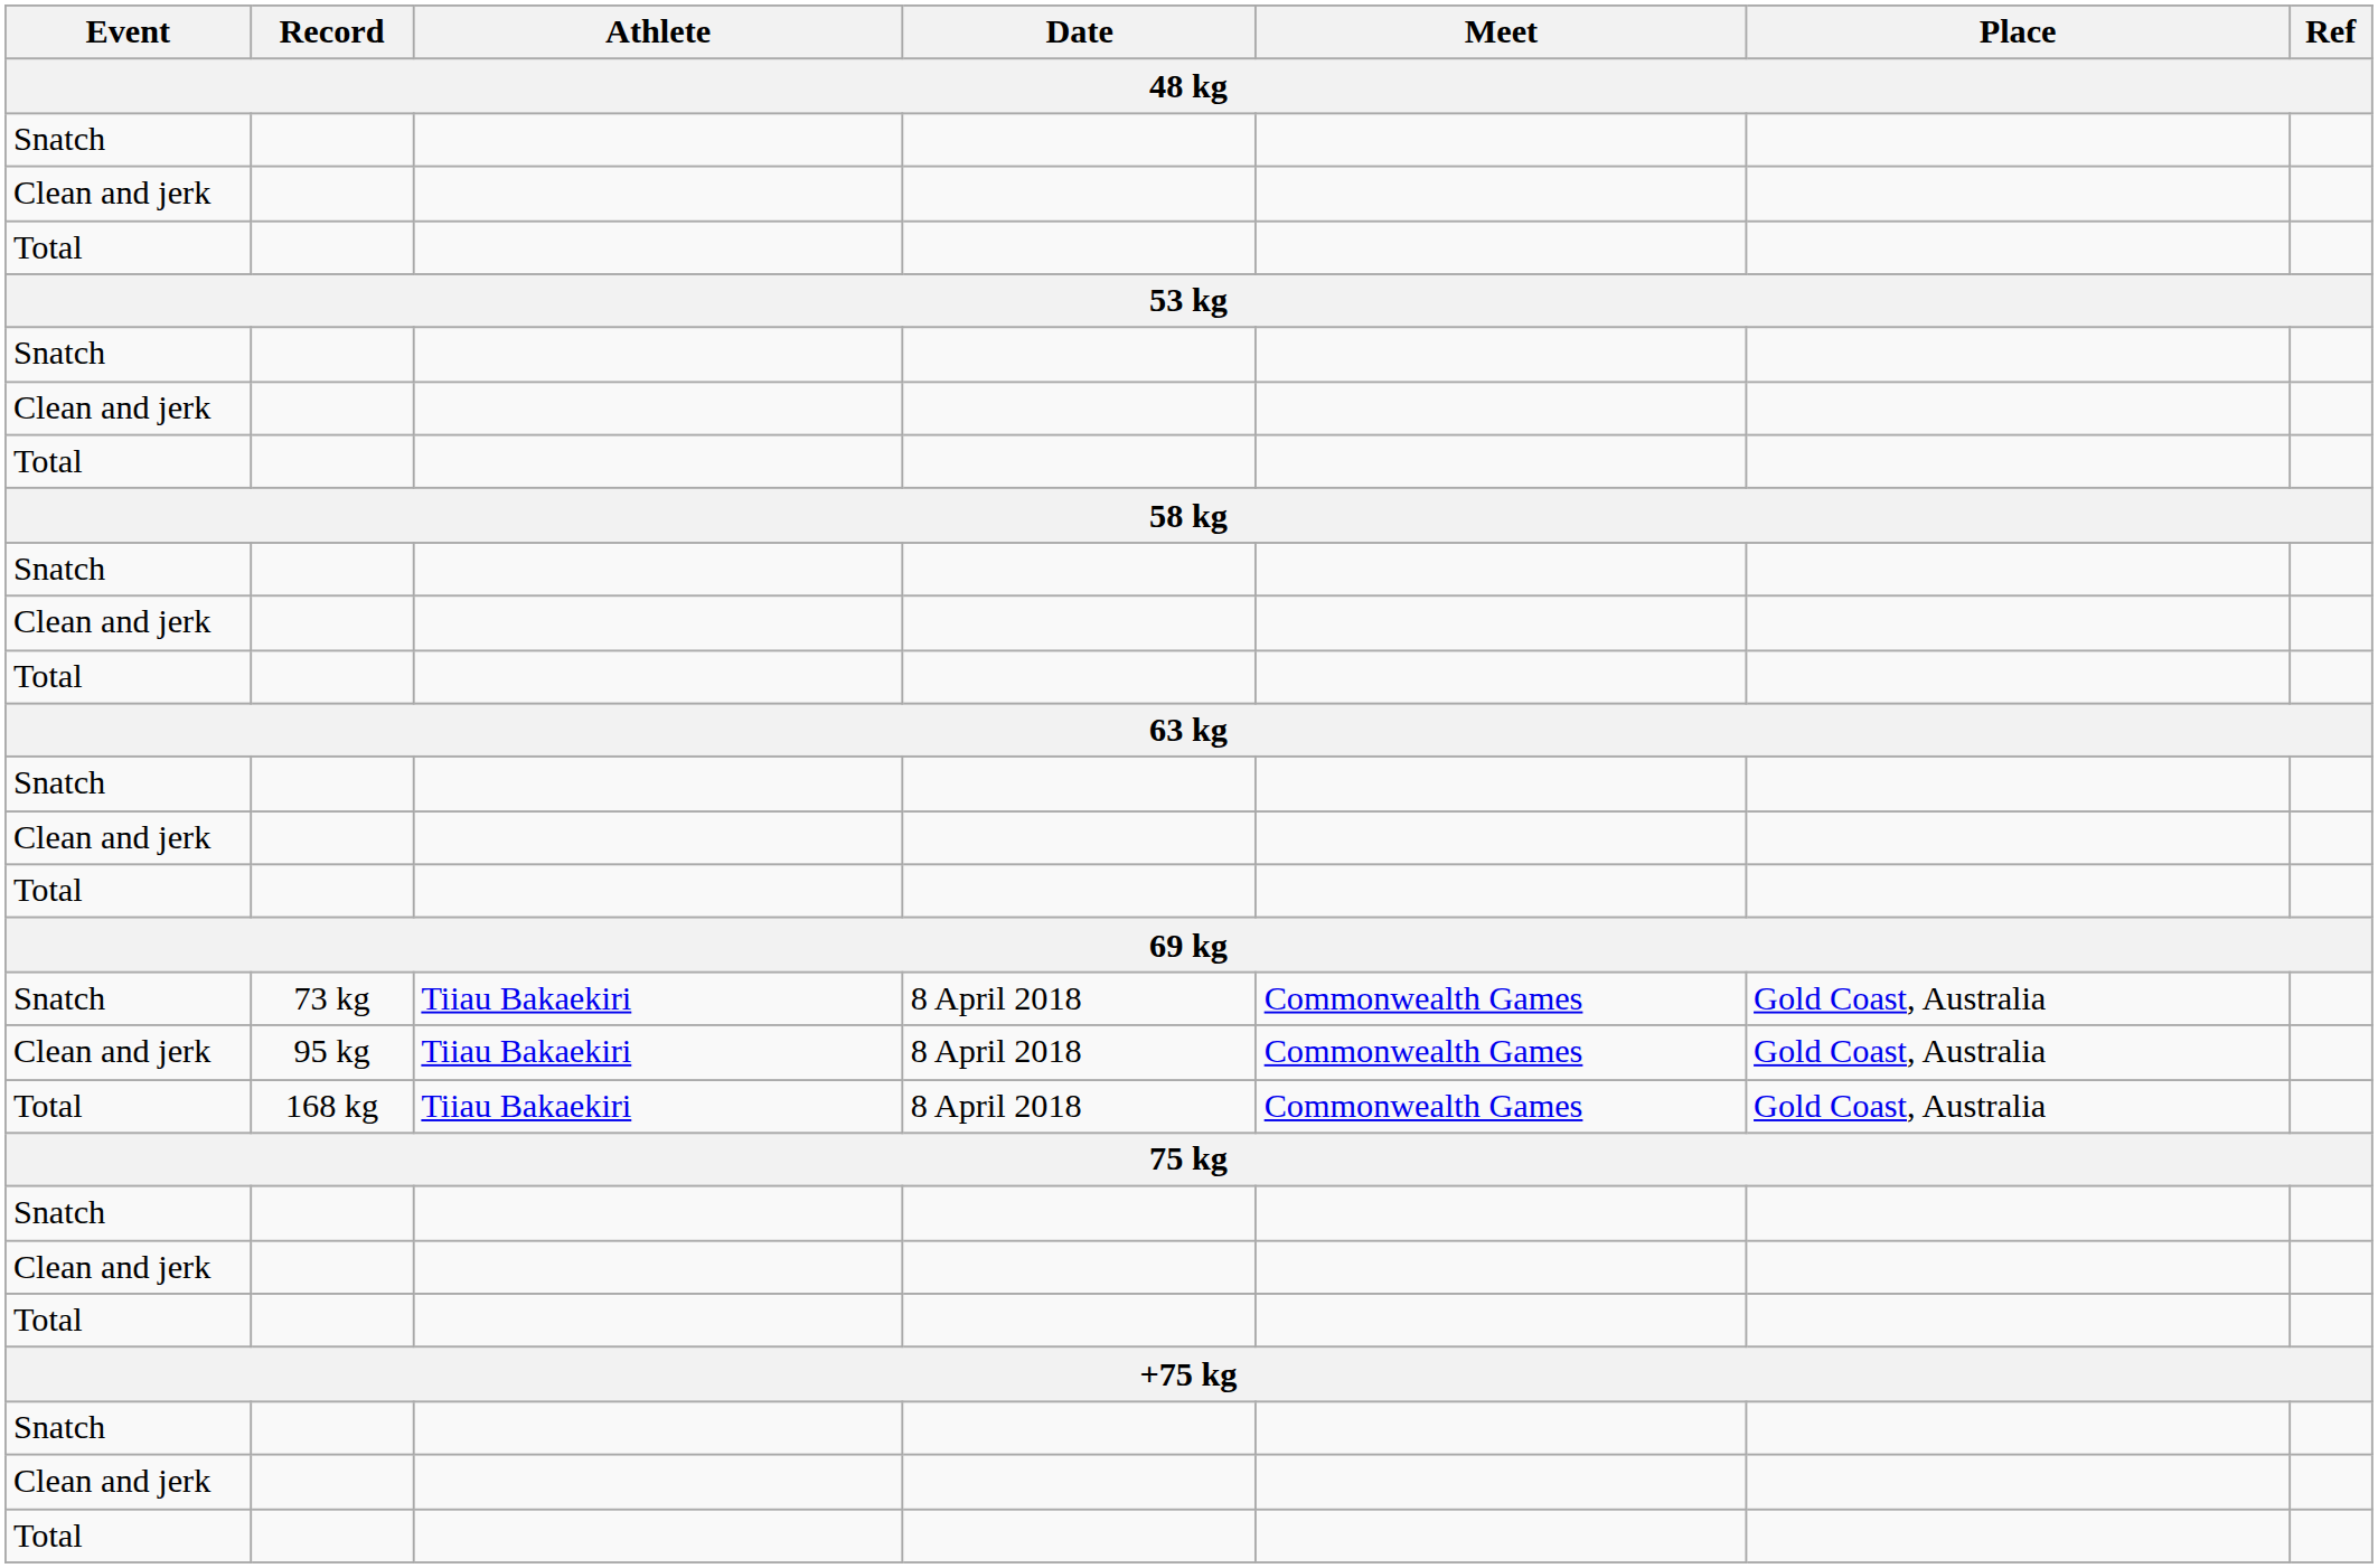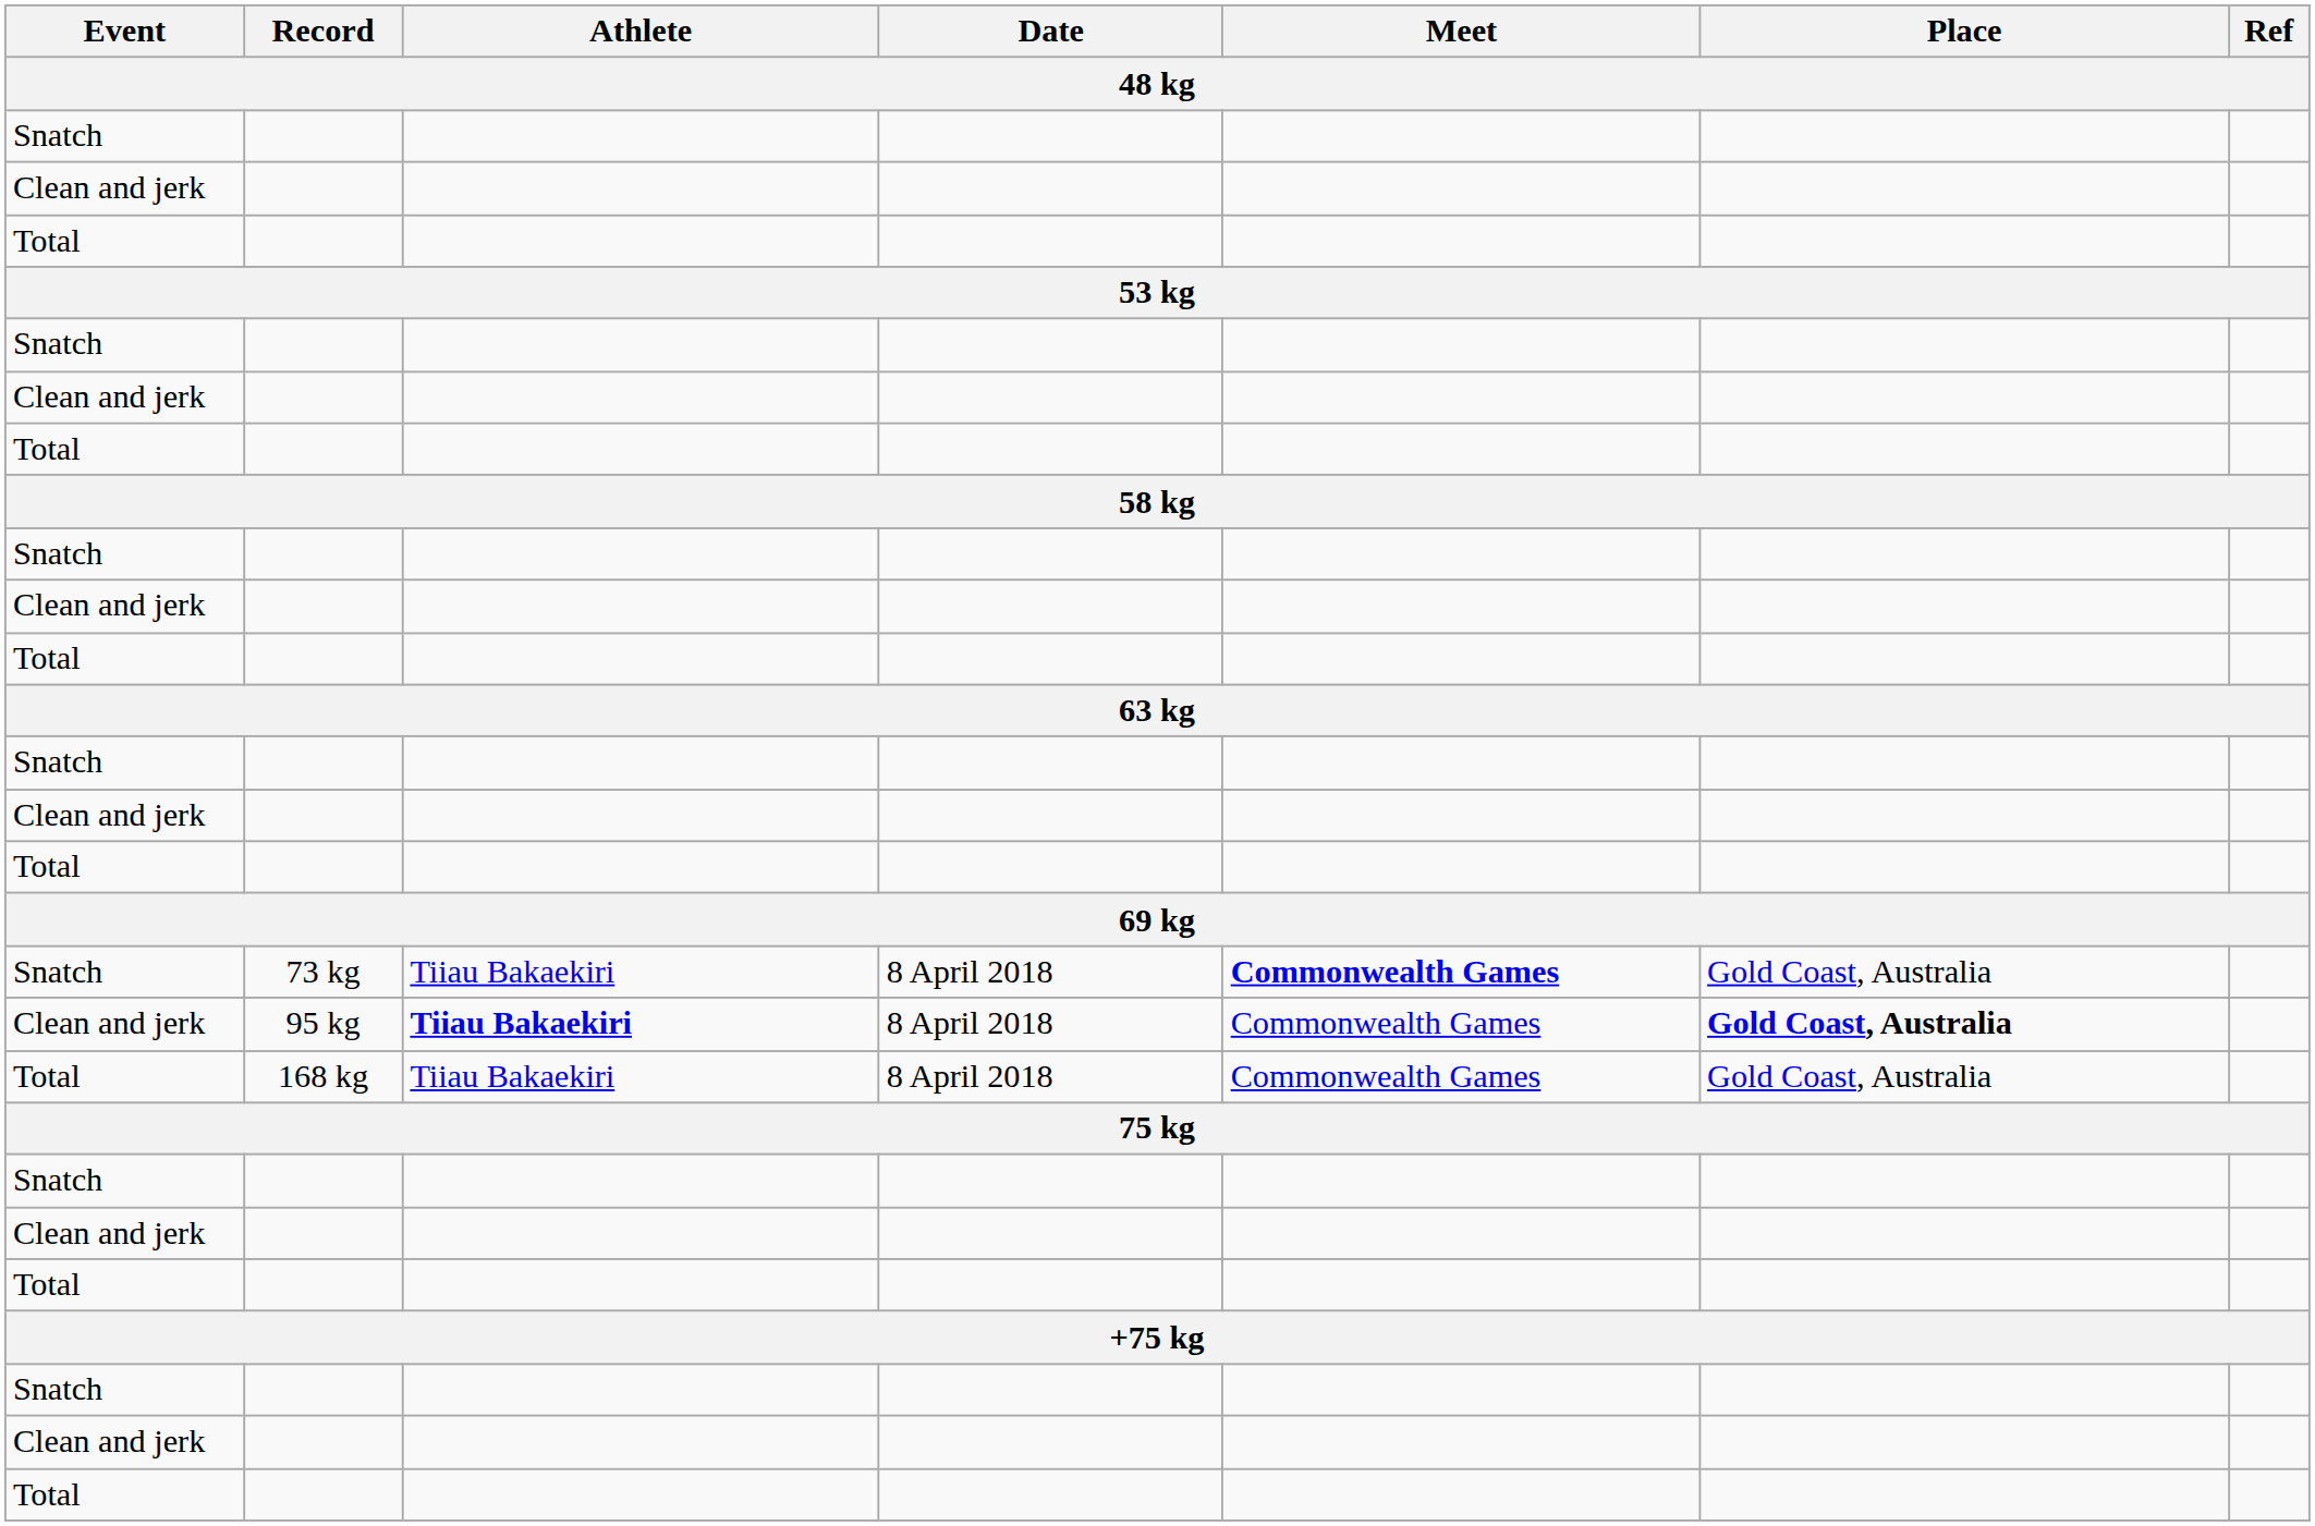73 kg | Meet: normal -> bold
95 kg | Athlete: normal -> bold
95 kg | Place: normal -> bold
